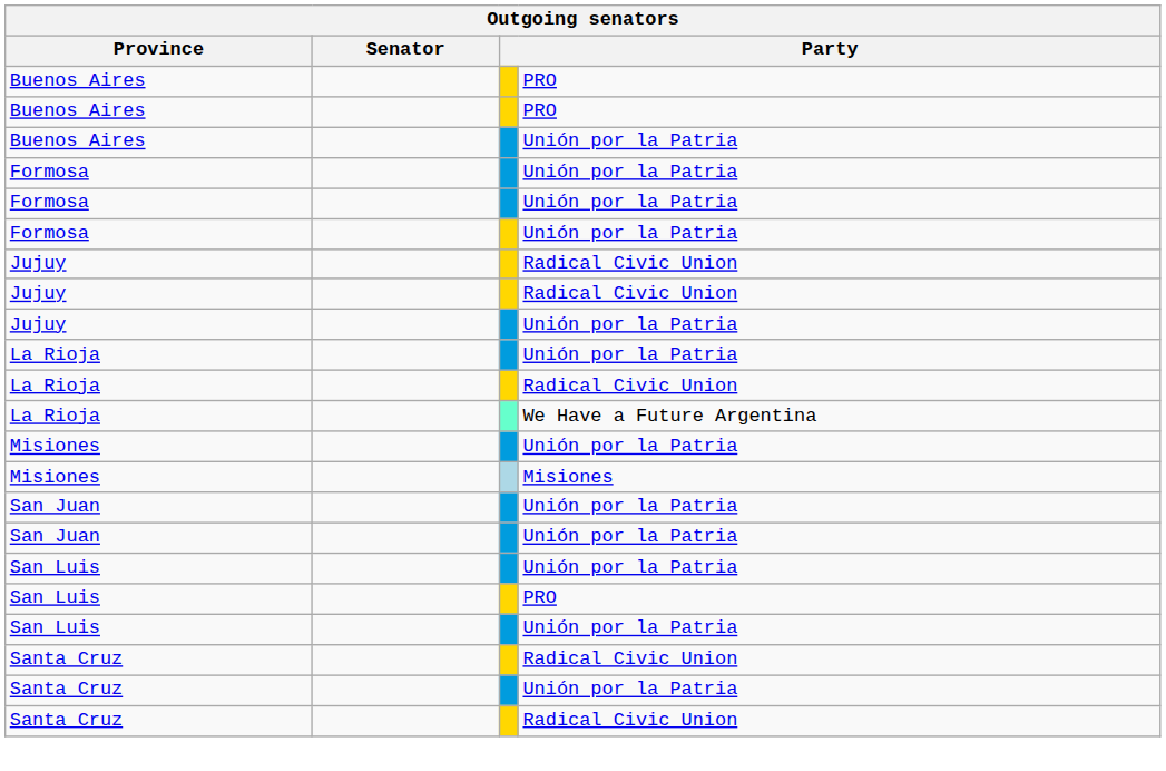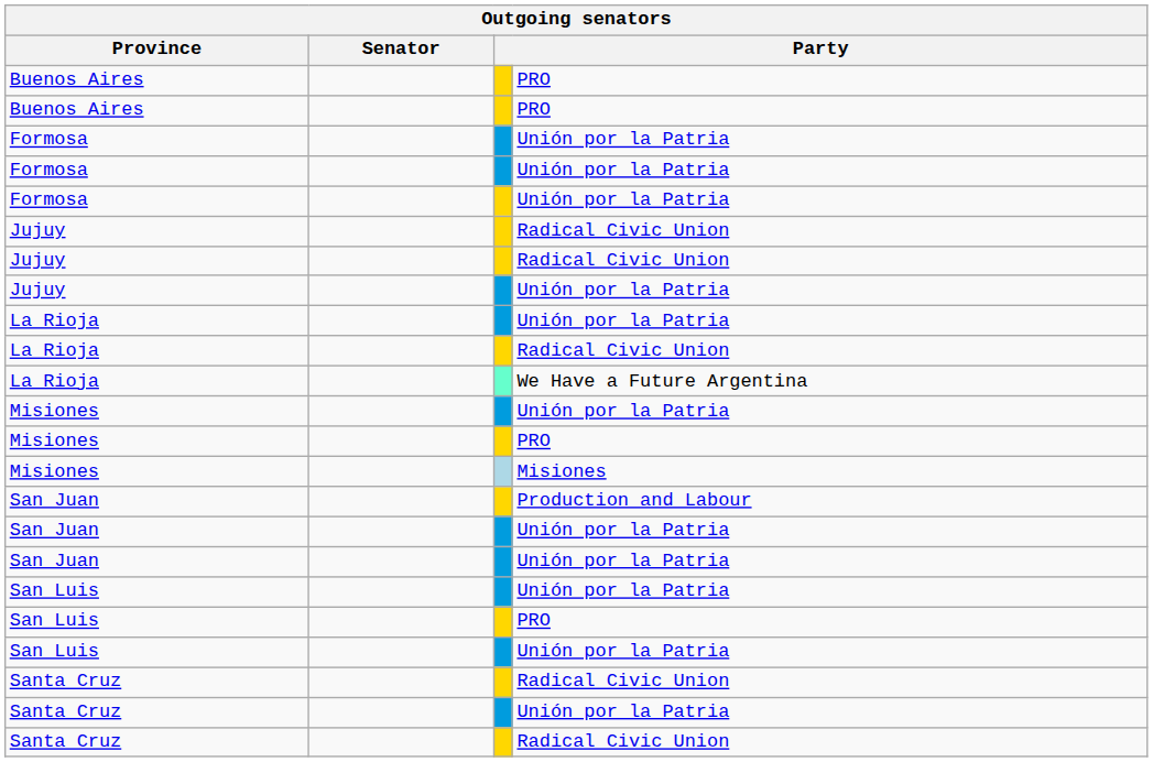- row: Buenos Aires | Unión por la Patria
+ row: Misiones | PRO
+ row: San Juan | Production and Labour
